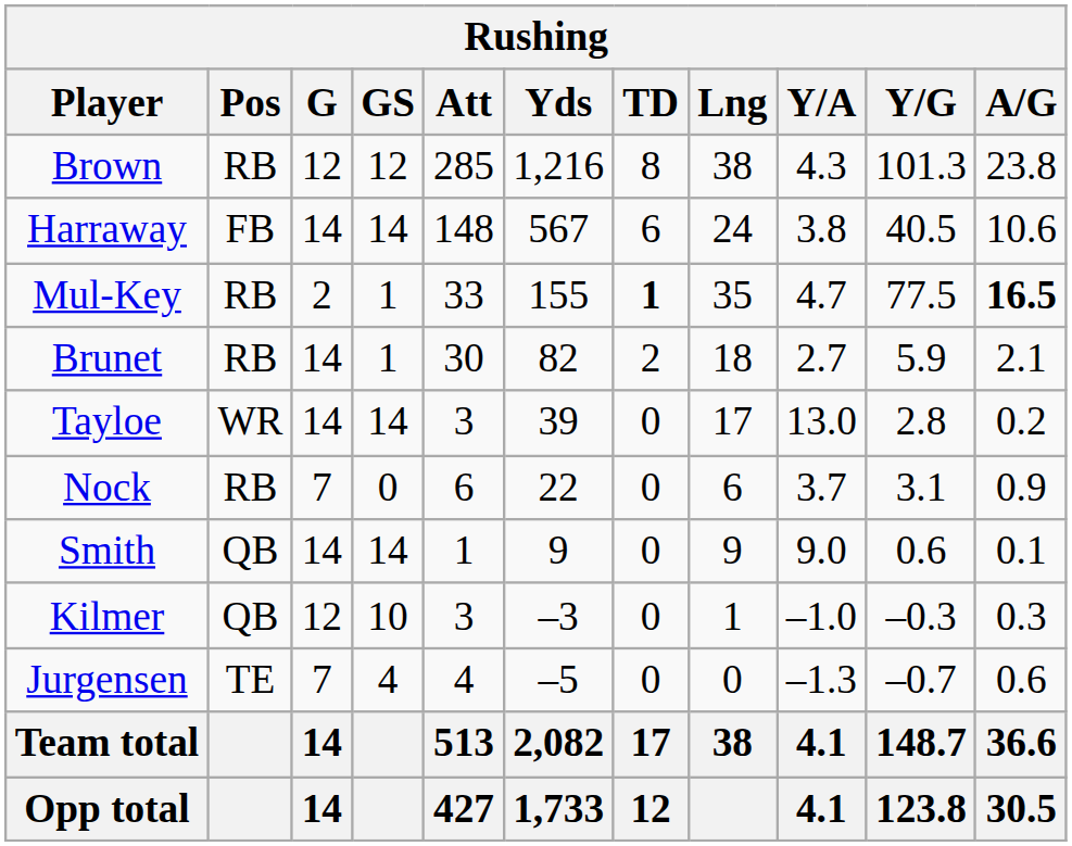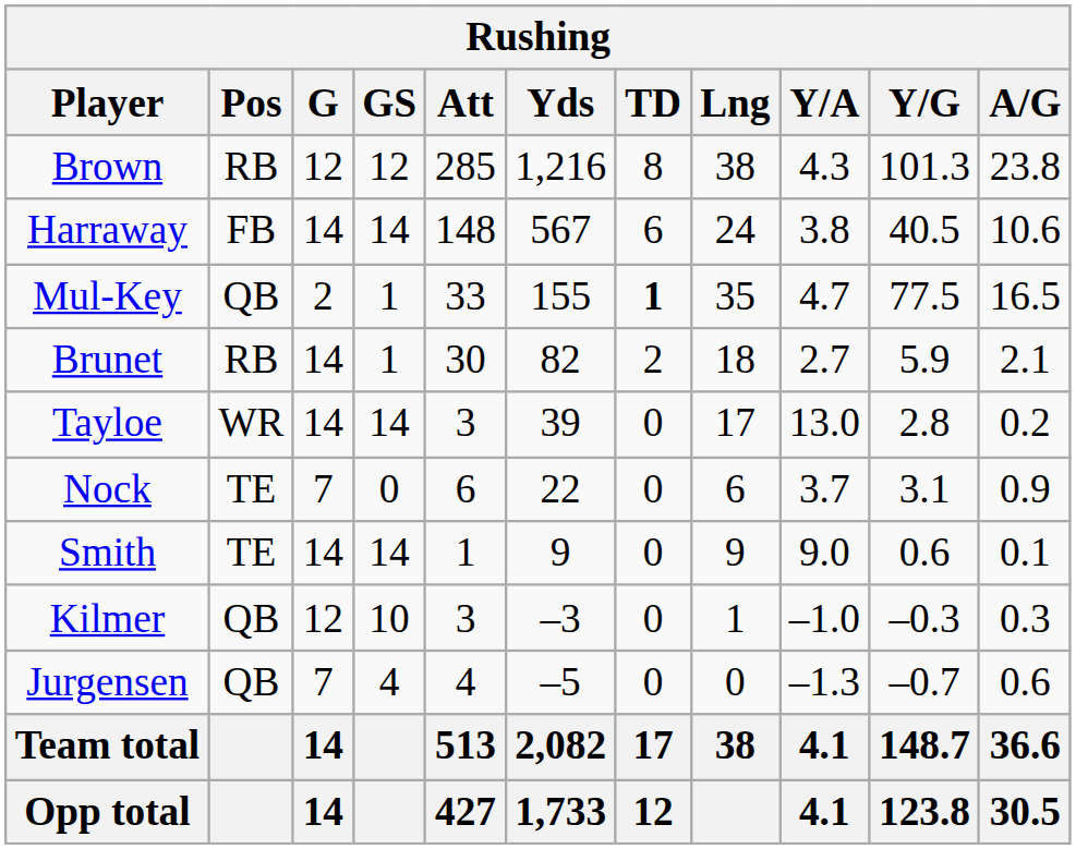Mul-Key | Pos: RB -> QB
Mul-Key | A/G: bold -> normal
Nock | Pos: RB -> TE
Smith | Pos: QB -> TE
Jurgensen | Pos: TE -> QB
